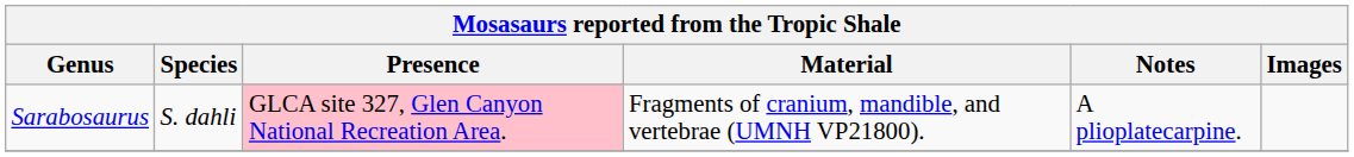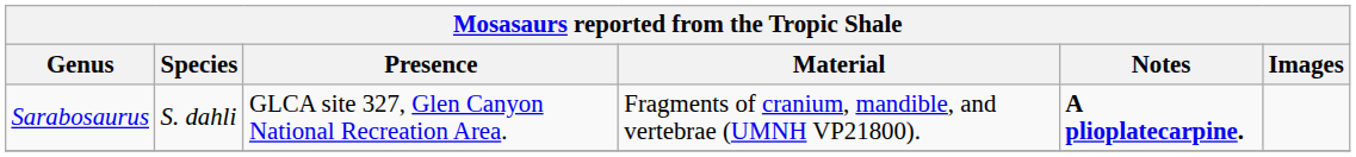Sarabosaurus | Presence: pink background -> no background
Sarabosaurus | Notes: normal -> bold
